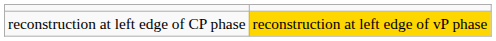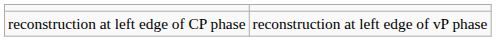reconstruction at left edge of CP phase | column 2: gold background -> no background
